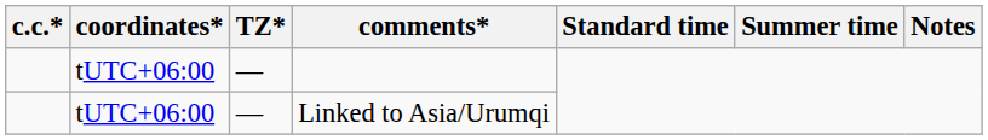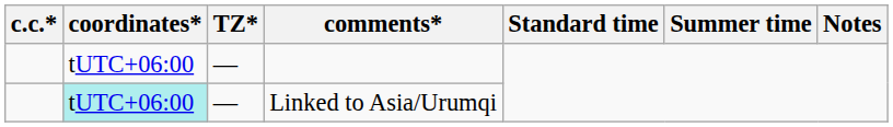Linked to Asia/Urumqi | coordinates*: no background -> paleturquoise background
